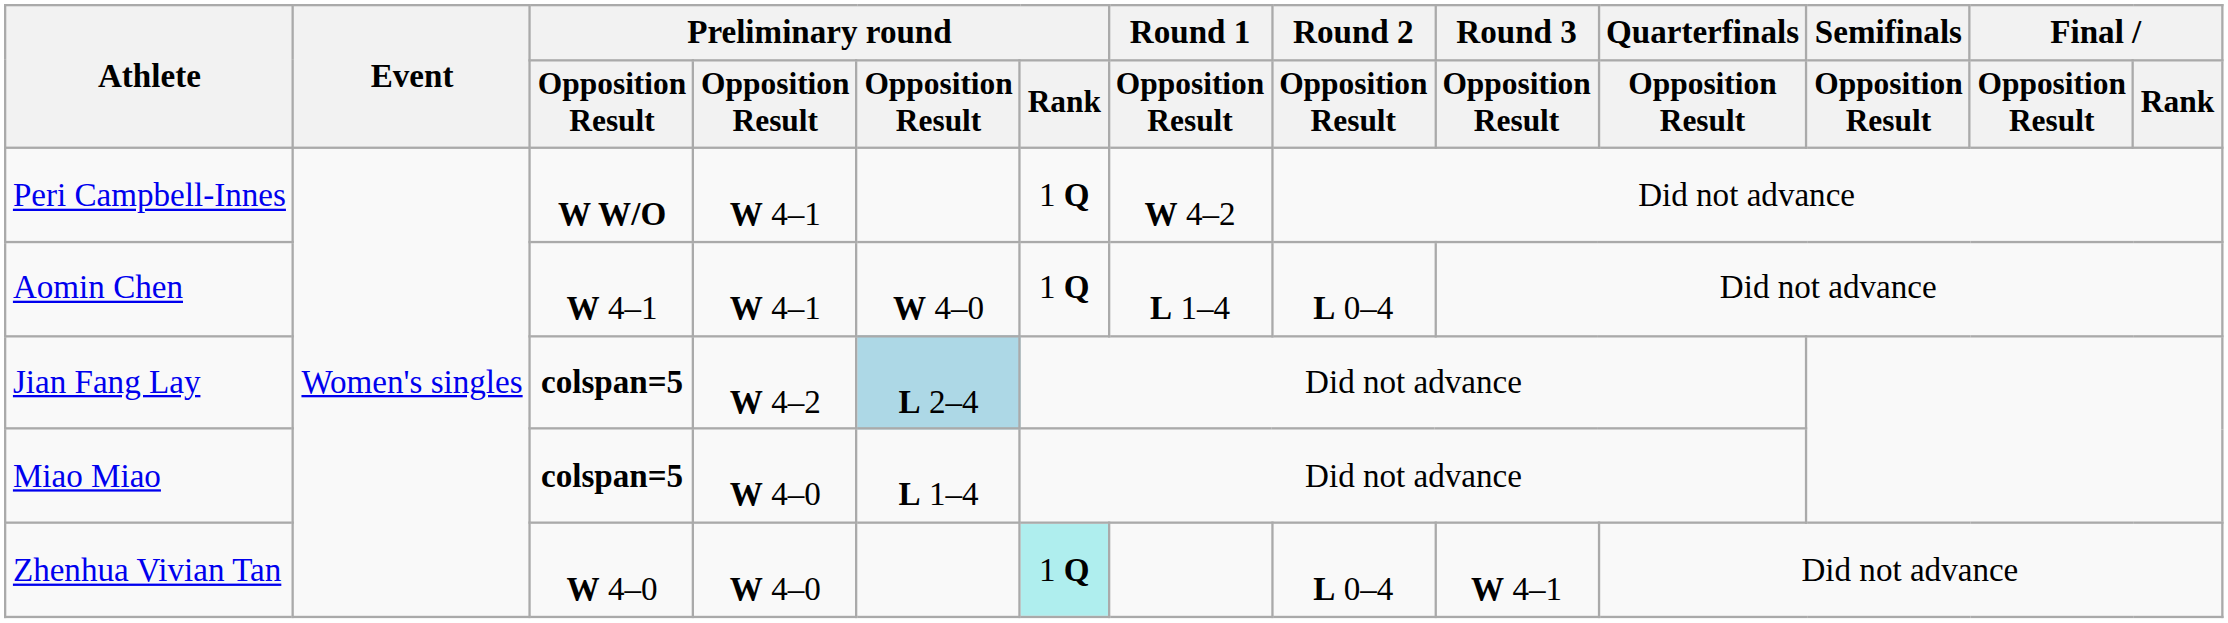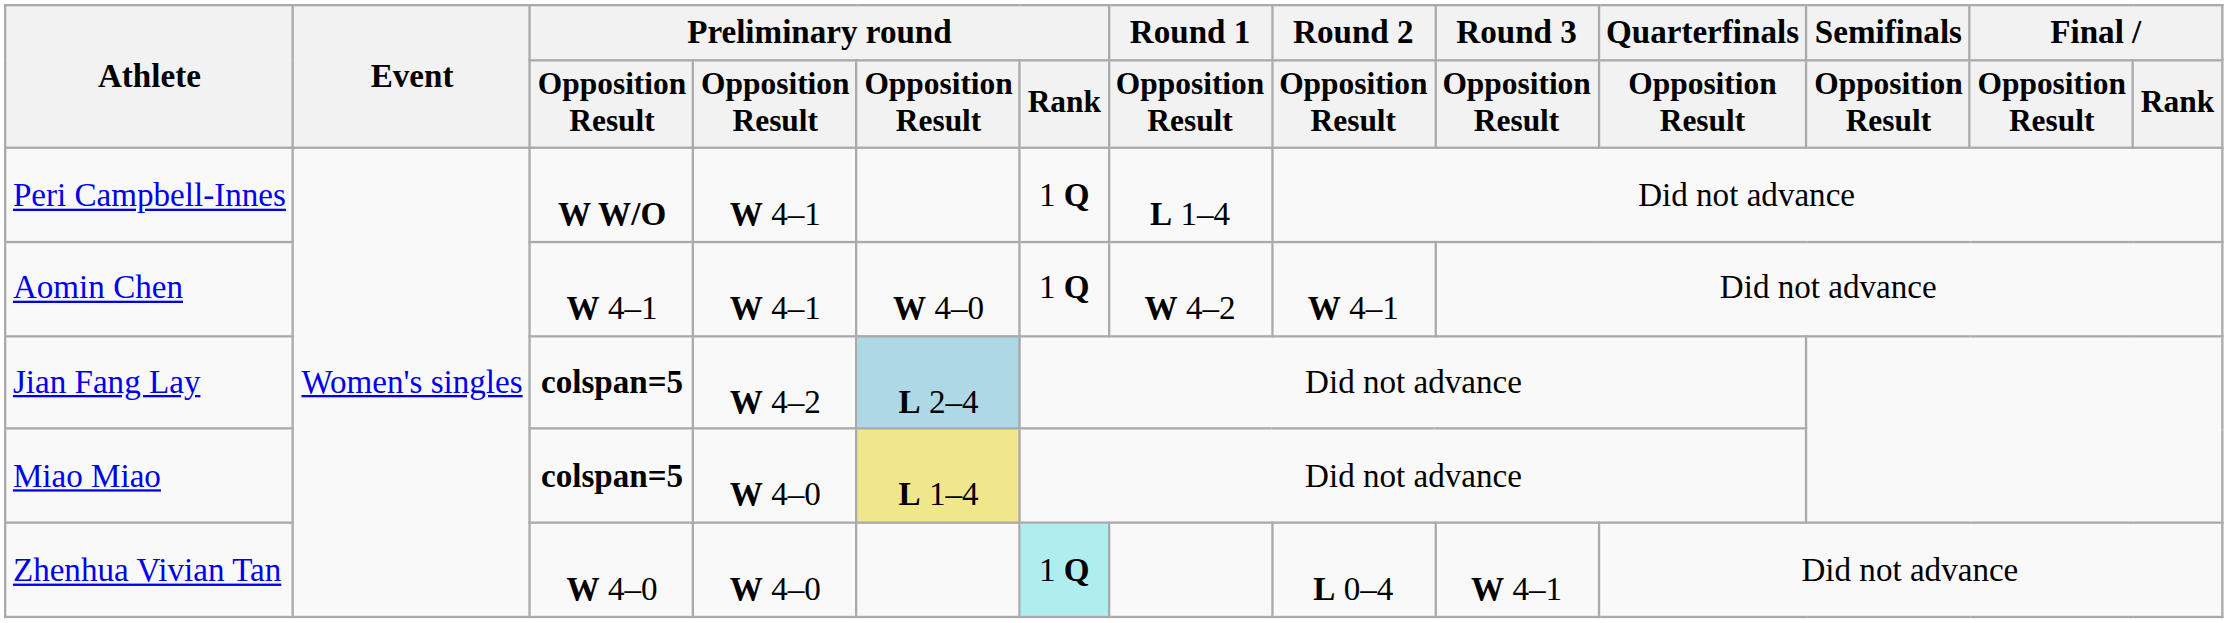Peri Campbell-Innes | Round 1 / Opposition Result: W 4–2 -> L 1–4
Aomin Chen | Round 1 / Opposition Result: L 1–4 -> W 4–2
Aomin Chen | Round 2 / Opposition Result: L 0–4 -> W 4–1
Miao Miao | column 5: no background -> khaki background
